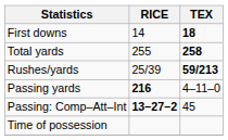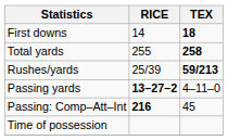Passing yards | RICE: 216 -> 13–27–2
Passing: Comp–Att–Int | RICE: 13–27–2 -> 216
